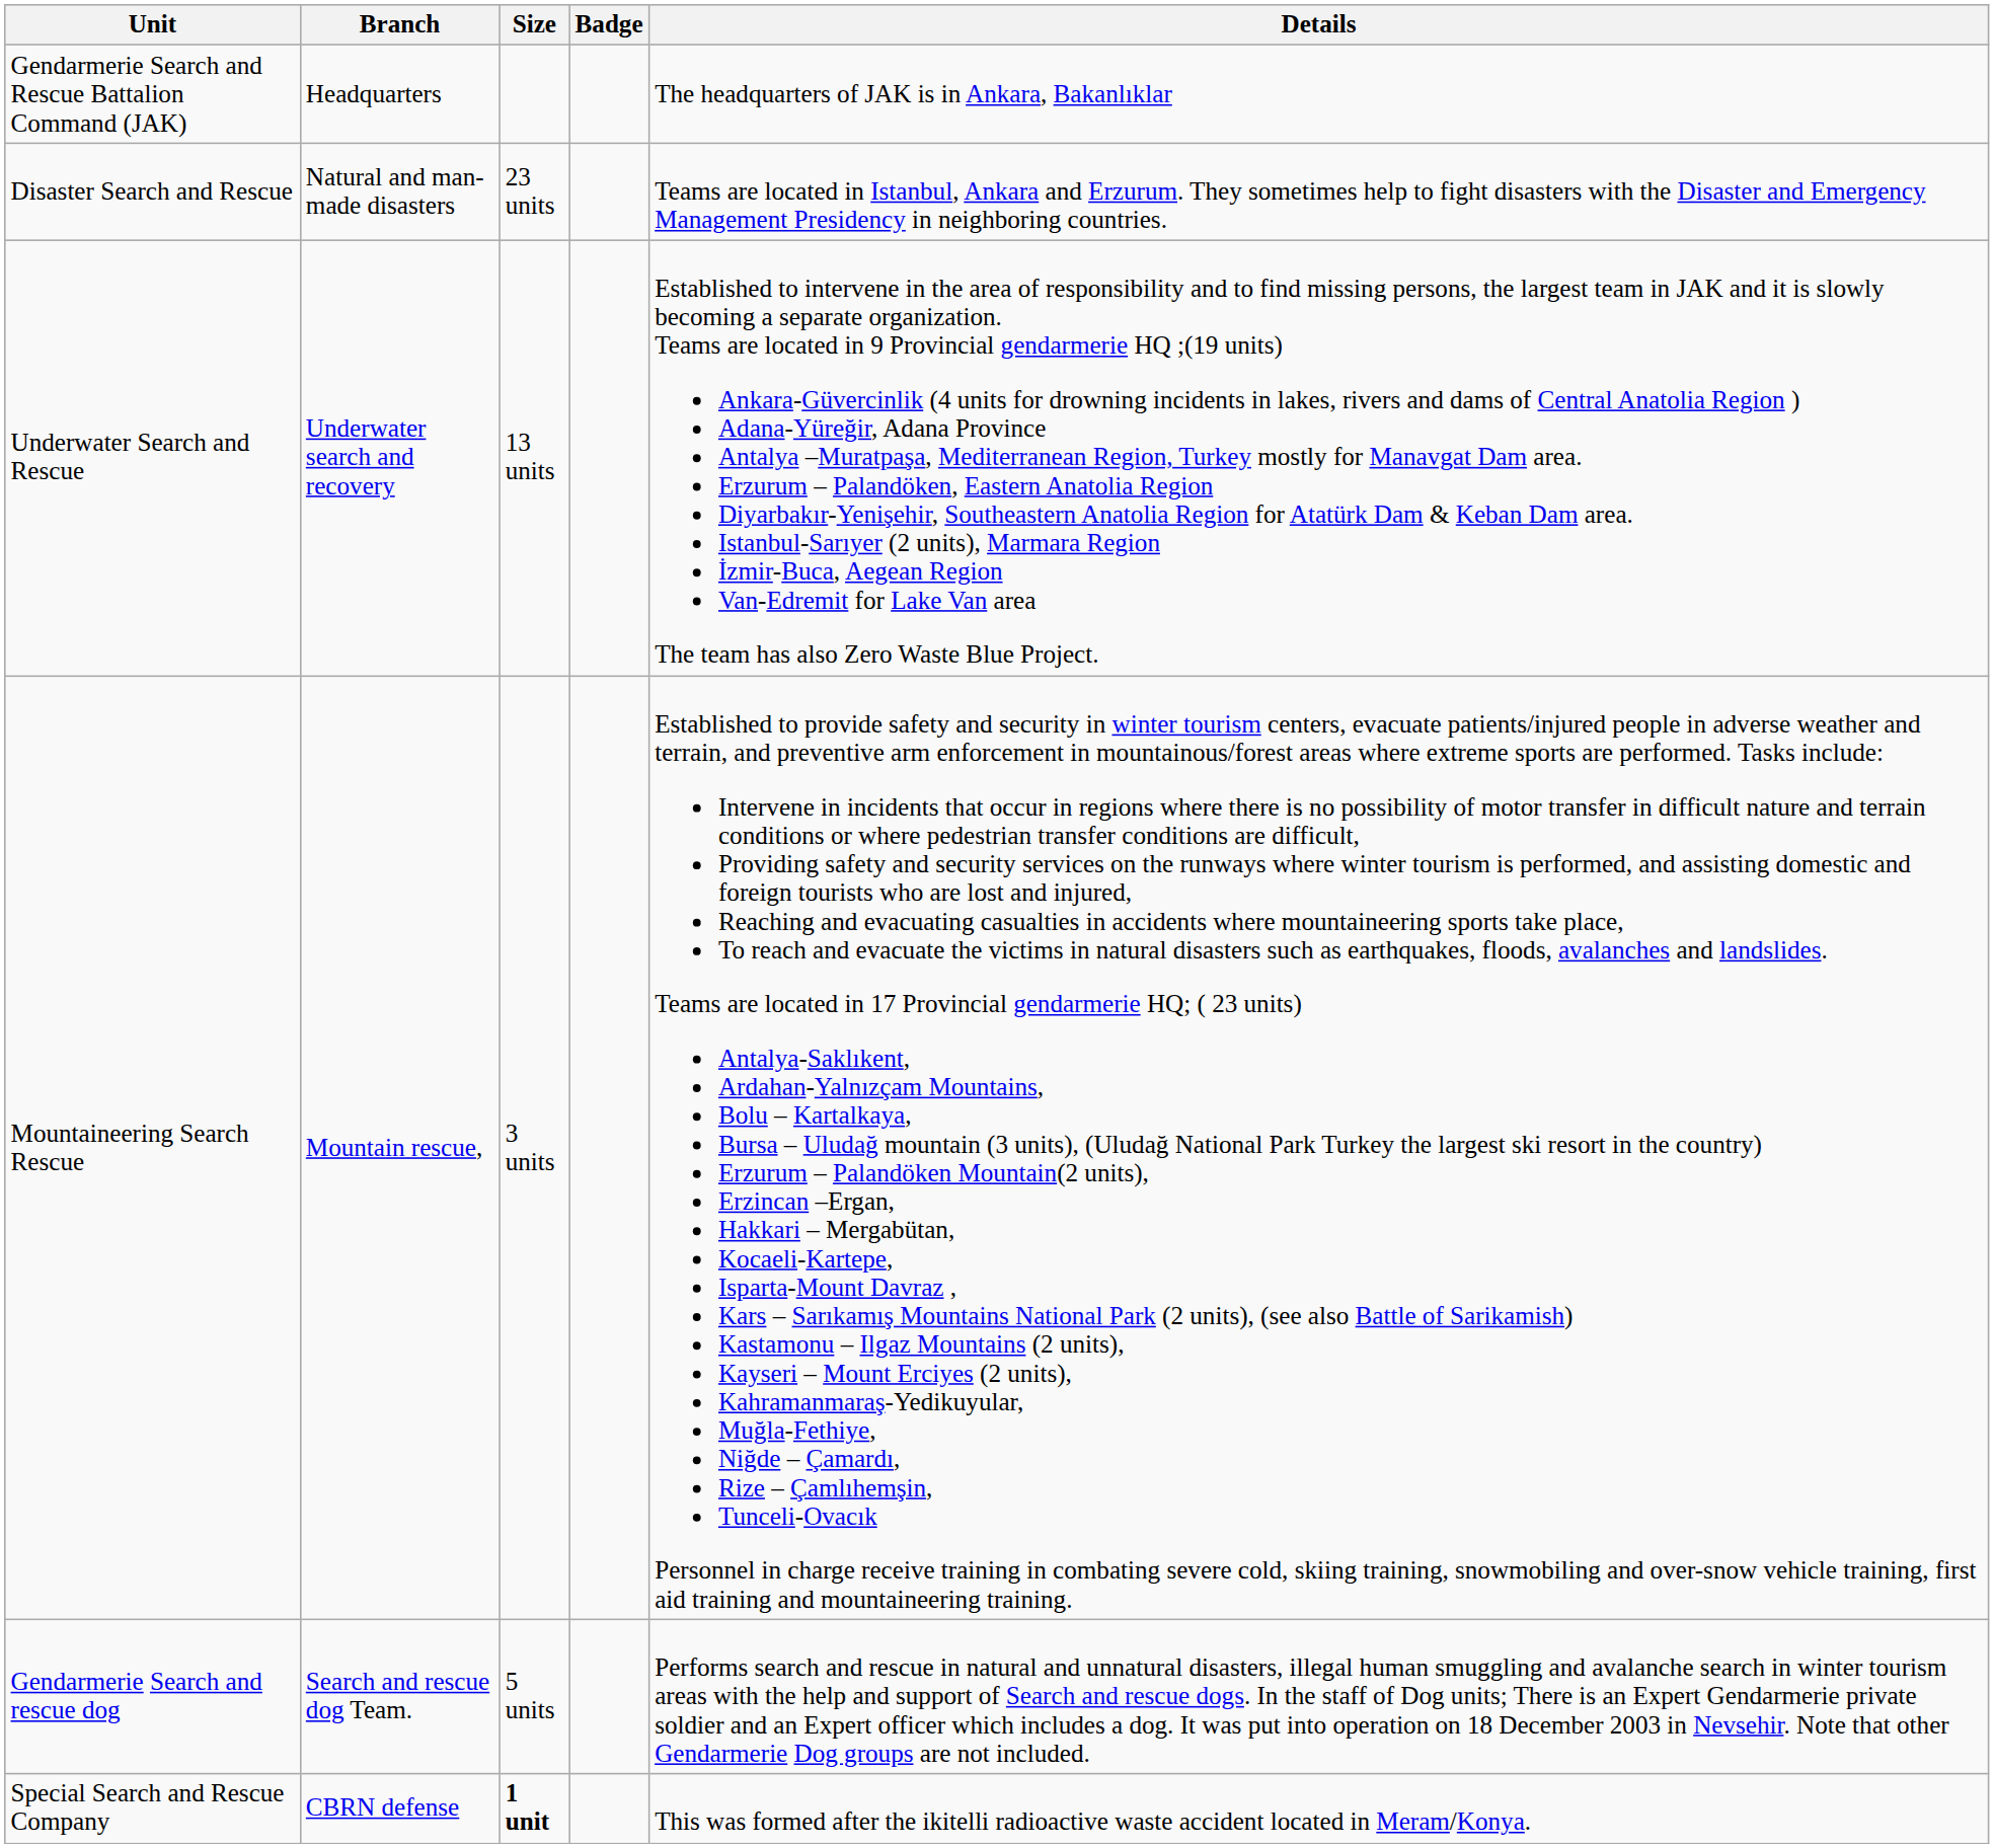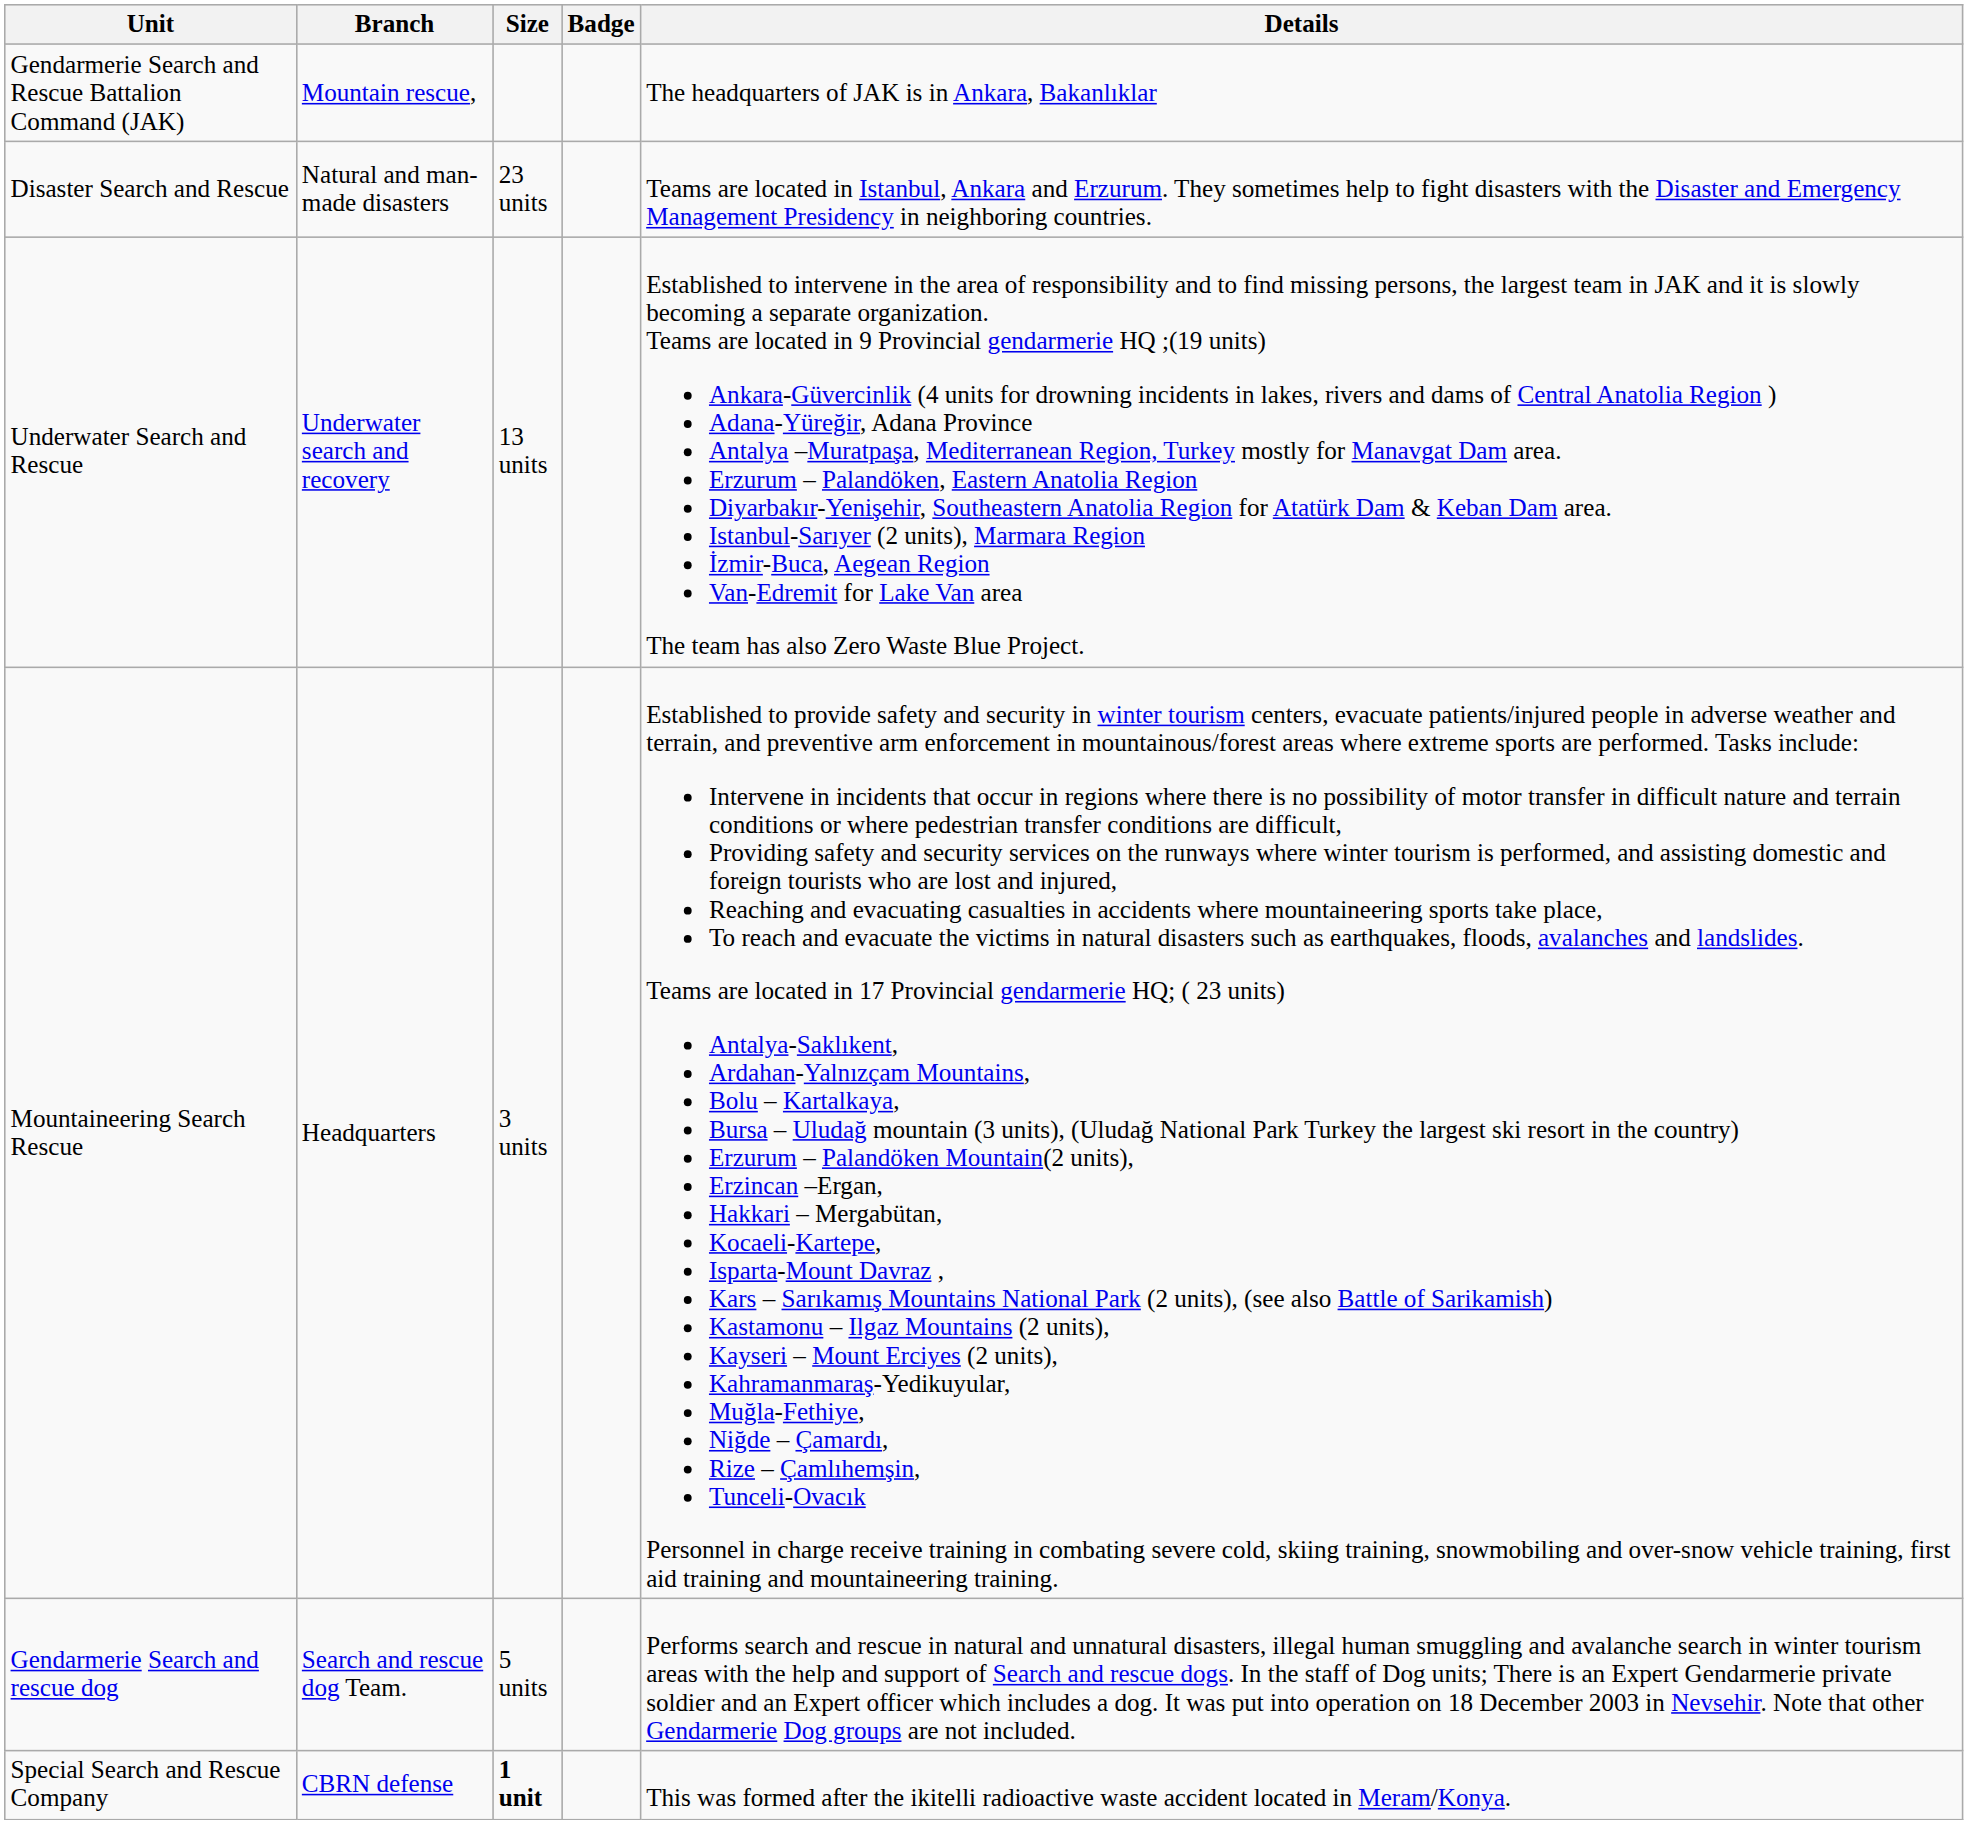Gendarmerie Search and Rescue Battalion Command (JAK) | Branch: Headquarters -> Mountain rescue,
Mountaineering Search Rescue | Branch: Mountain rescue, -> Headquarters
